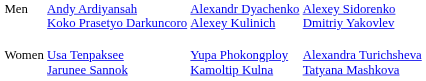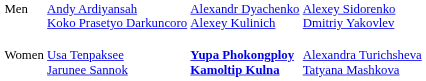Women | column 3: normal -> bold
